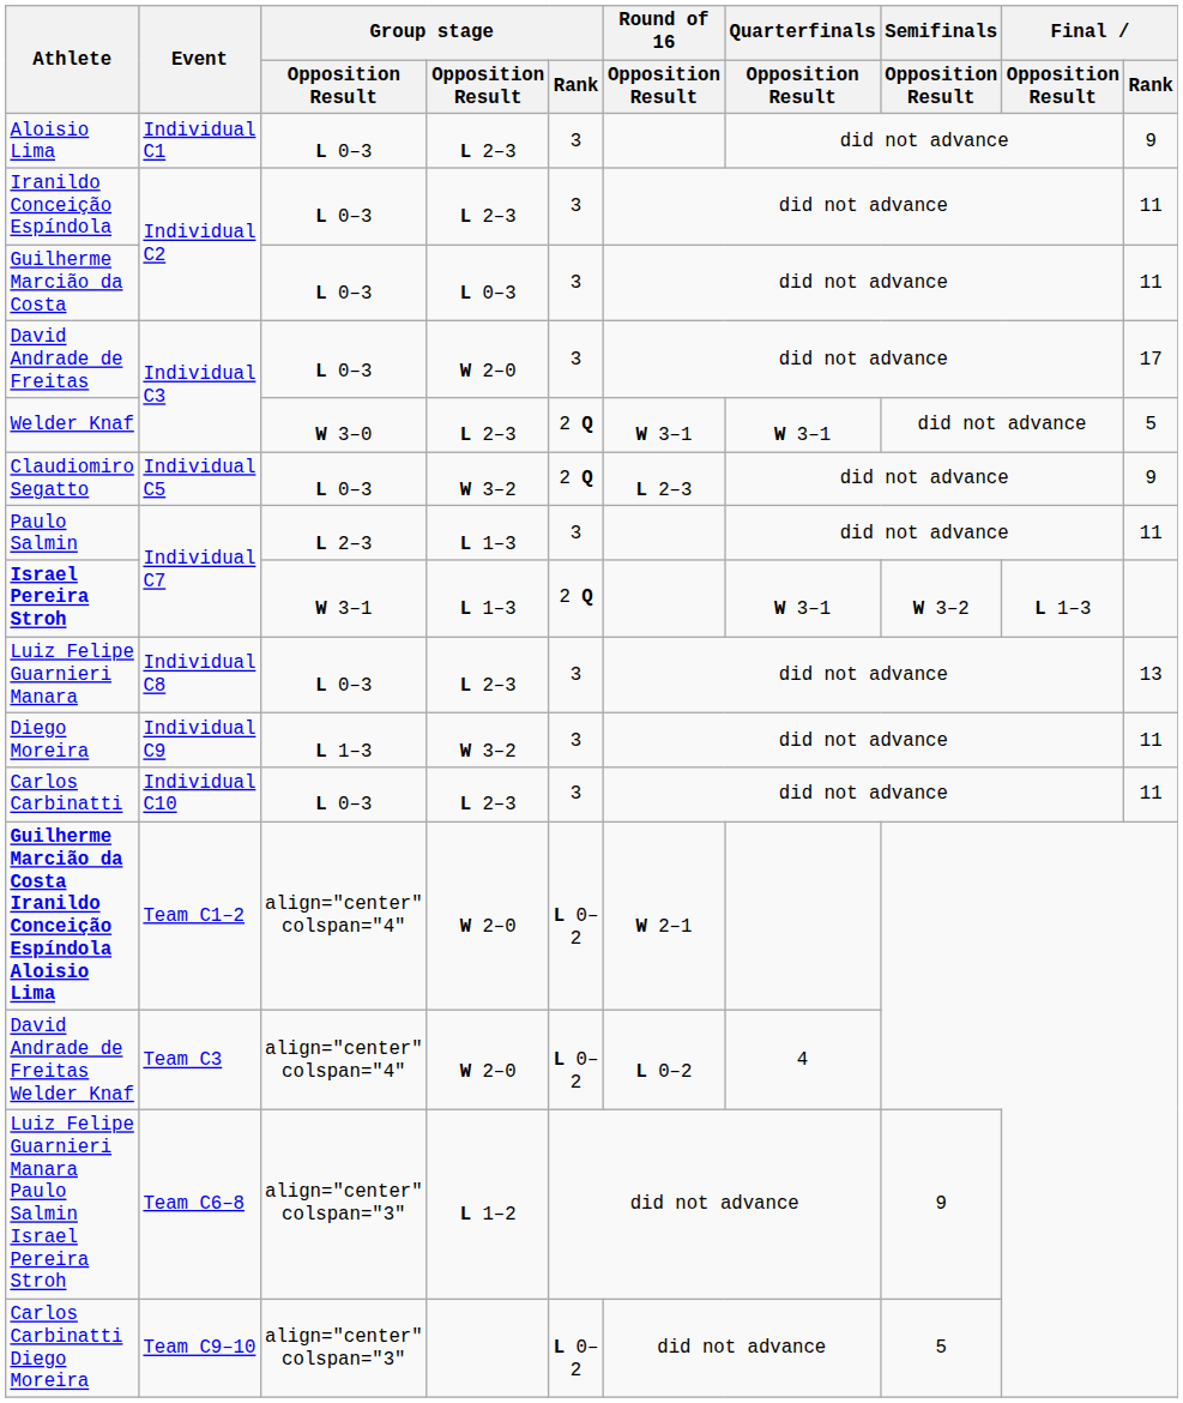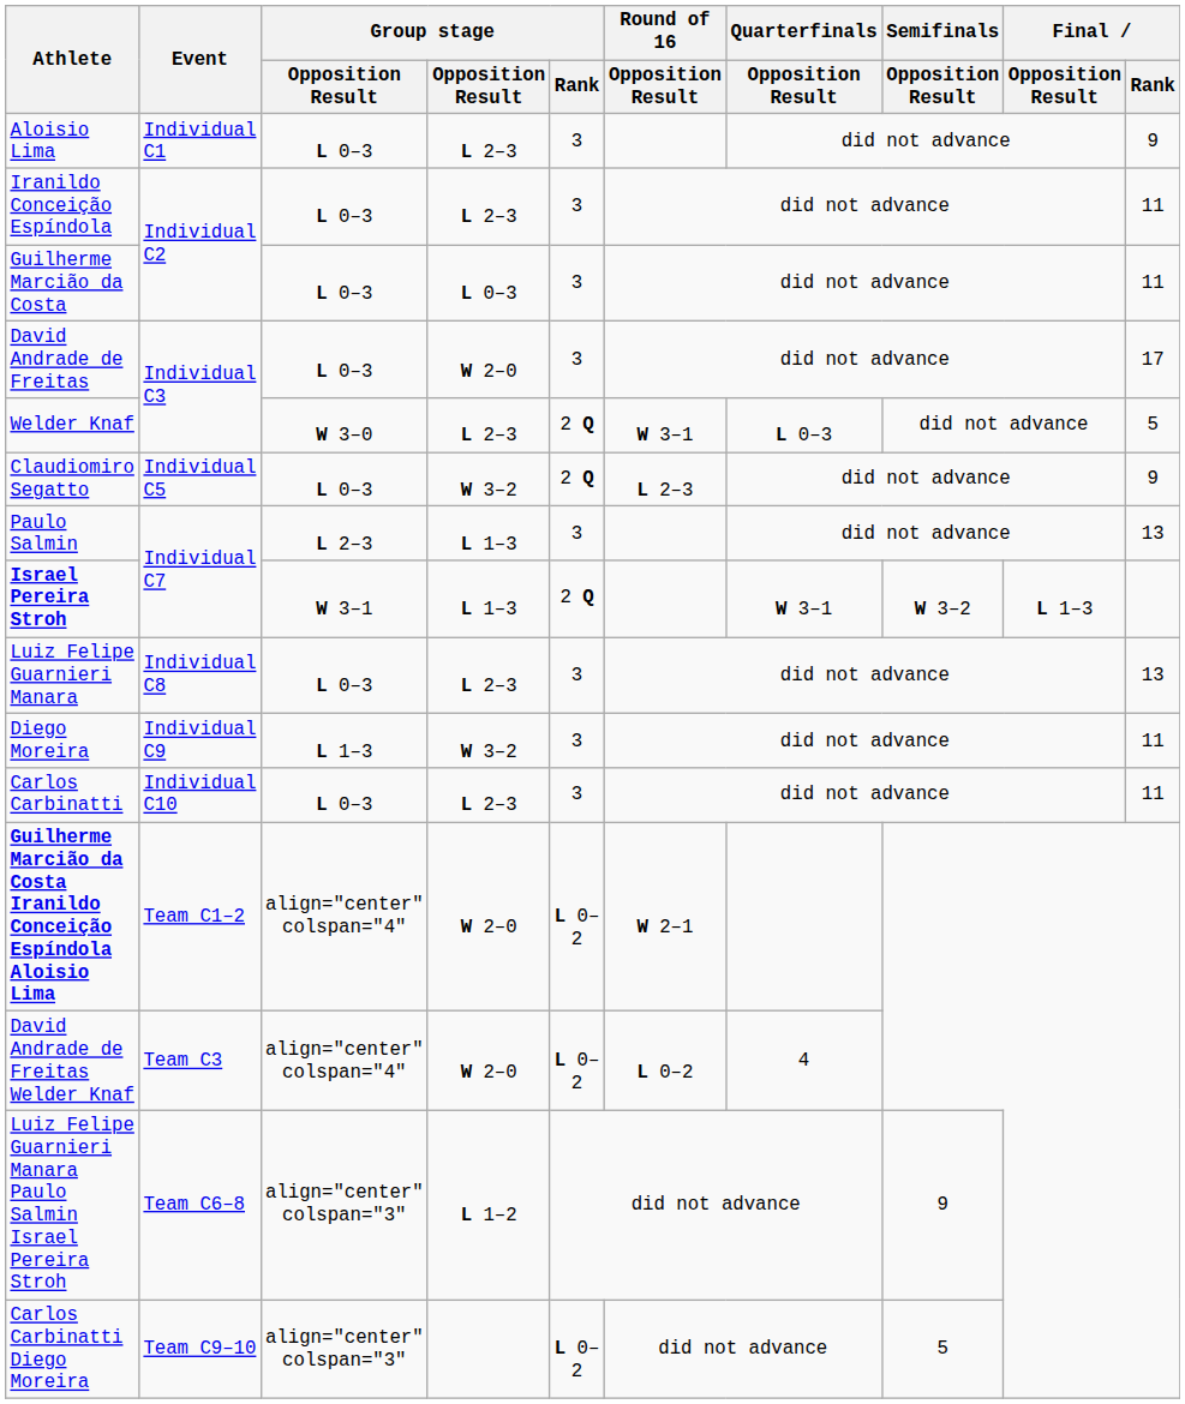Welder Knaf | Quarterfinals / Opposition Result: W 3–1 -> L 0–3
Paulo Salmin | Final / Rank: 11 -> 13
